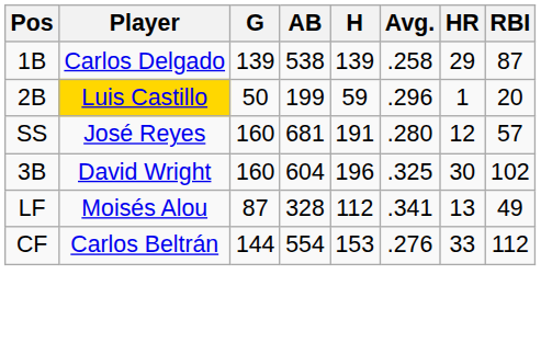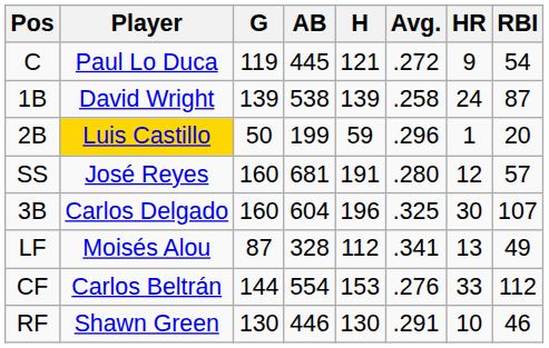+ row: C | Paul Lo Duca | 119 | 445 | 121 | .272 | 9 | 54
1B | Player: Carlos Delgado -> David Wright
1B | HR: 29 -> 24
3B | Player: David Wright -> Carlos Delgado
3B | RBI: 102 -> 107
+ row: RF | Shawn Green | 130 | 446 | 130 | .291 | 10 | 46
